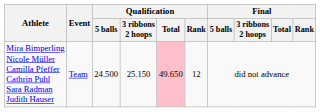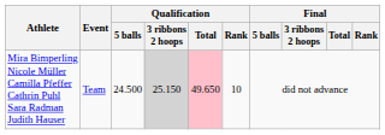row 3 | Qualification / 3 ribbons 2 hoops: no background -> lightgrey background
row 3 | Qualification / Rank: 12 -> 10
